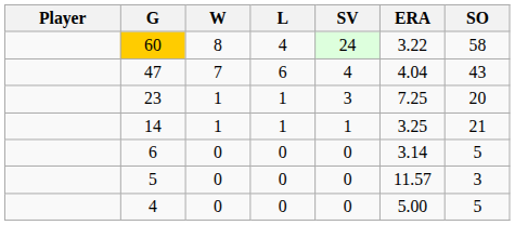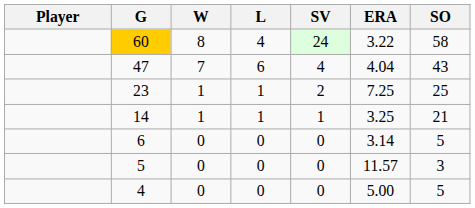23 | SV: 3 -> 2
23 | SO: 20 -> 25
